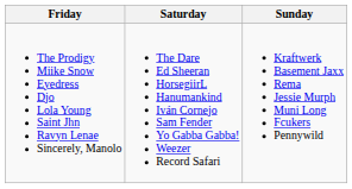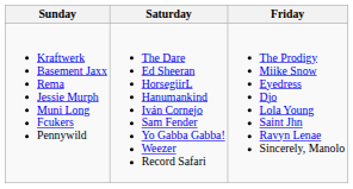columns swapped: Friday <-> Sunday
